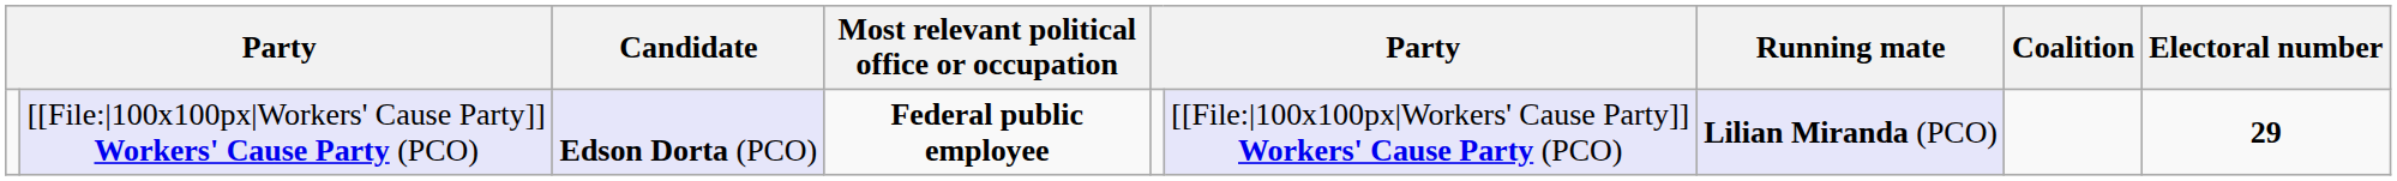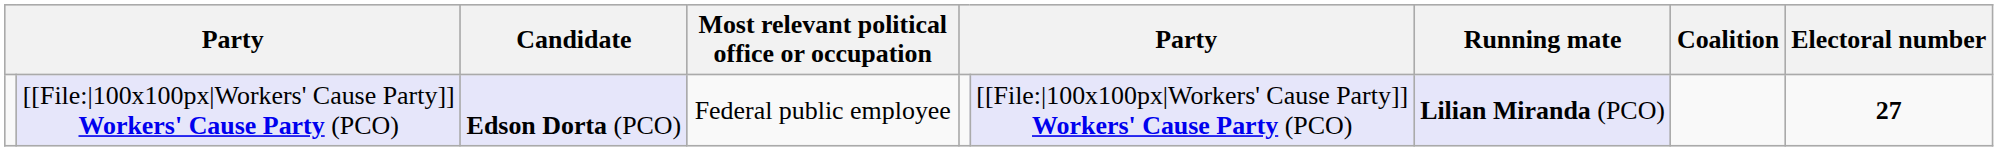row 2 | Most relevant political office or occupation: bold -> normal
row 2 | Electoral number: 29 -> 27
